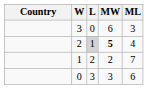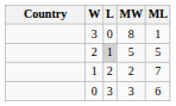row 2 | MW: 6 -> 8
row 2 | ML: 3 -> 1
row 3 | MW: bold -> normal
row 3 | ML: 4 -> 5
